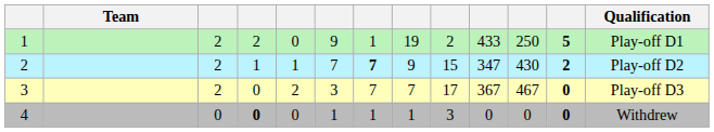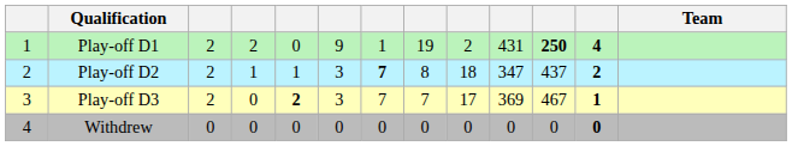columns swapped: Team <-> Qualification
row 2 | column 10: 433 -> 431
row 2 | column 11: normal -> bold
row 2 | column 12: 5 -> 4
row 3 | column 6: 7 -> 3
row 3 | column 8: 9 -> 8
row 3 | column 9: 15 -> 18
row 3 | column 11: 430 -> 437
row 4 | column 5: normal -> bold
row 4 | column 10: 367 -> 369
row 4 | column 12: 0 -> 1
row 5 | column 4: bold -> normal
row 5 | column 6: 1 -> 0
row 5 | column 7: 1 -> 0
row 5 | column 8: 1 -> 0
row 5 | column 9: 3 -> 0
